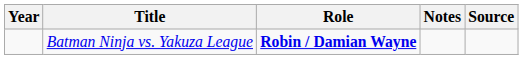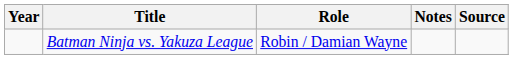Batman Ninja vs. Yakuza League | Role: bold -> normal
